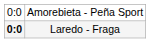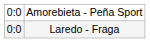Laredo - Fraga | column 1: bold -> normal
